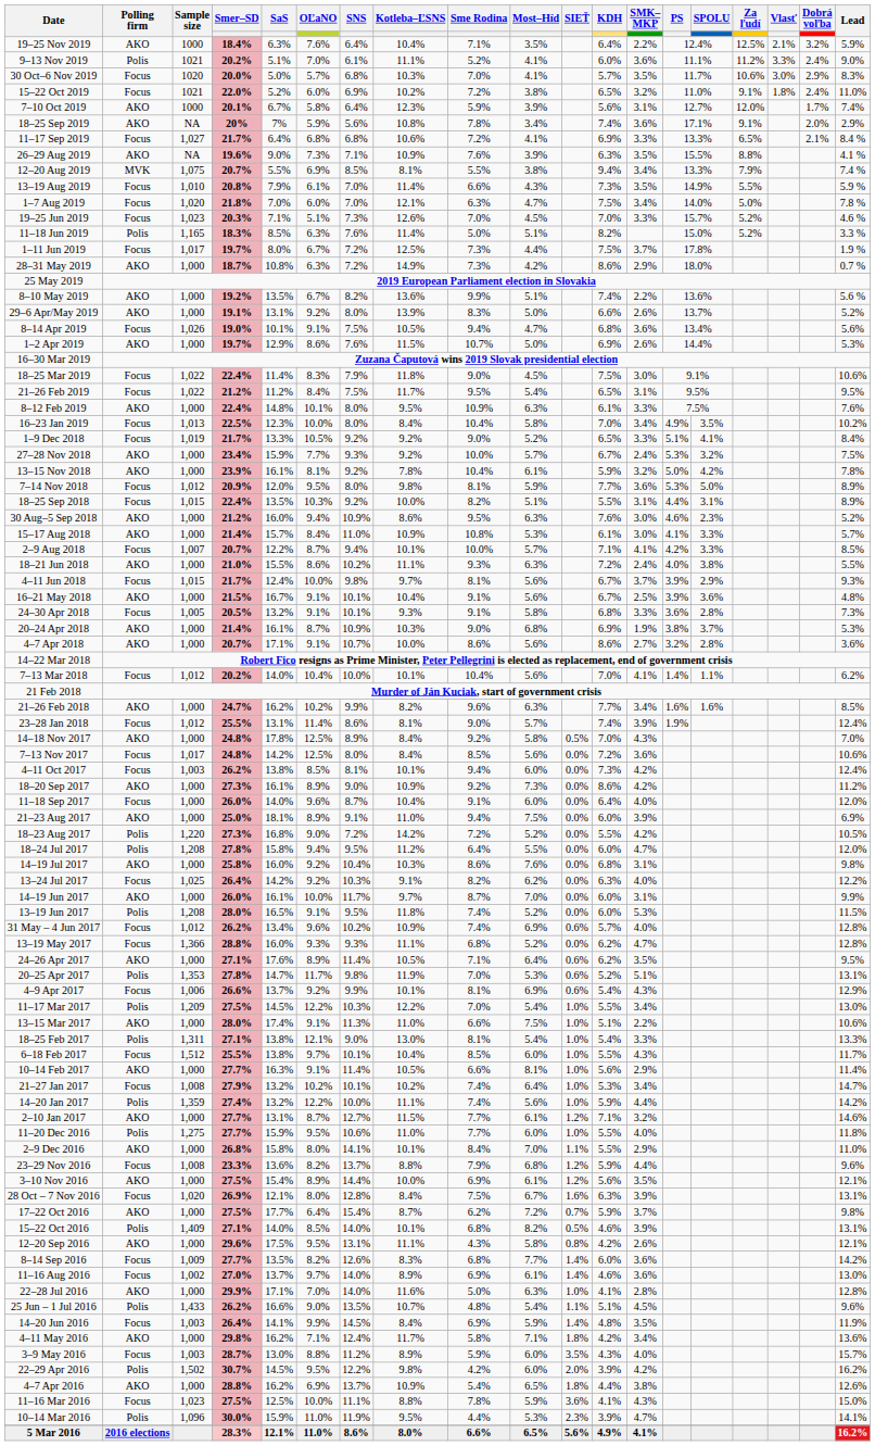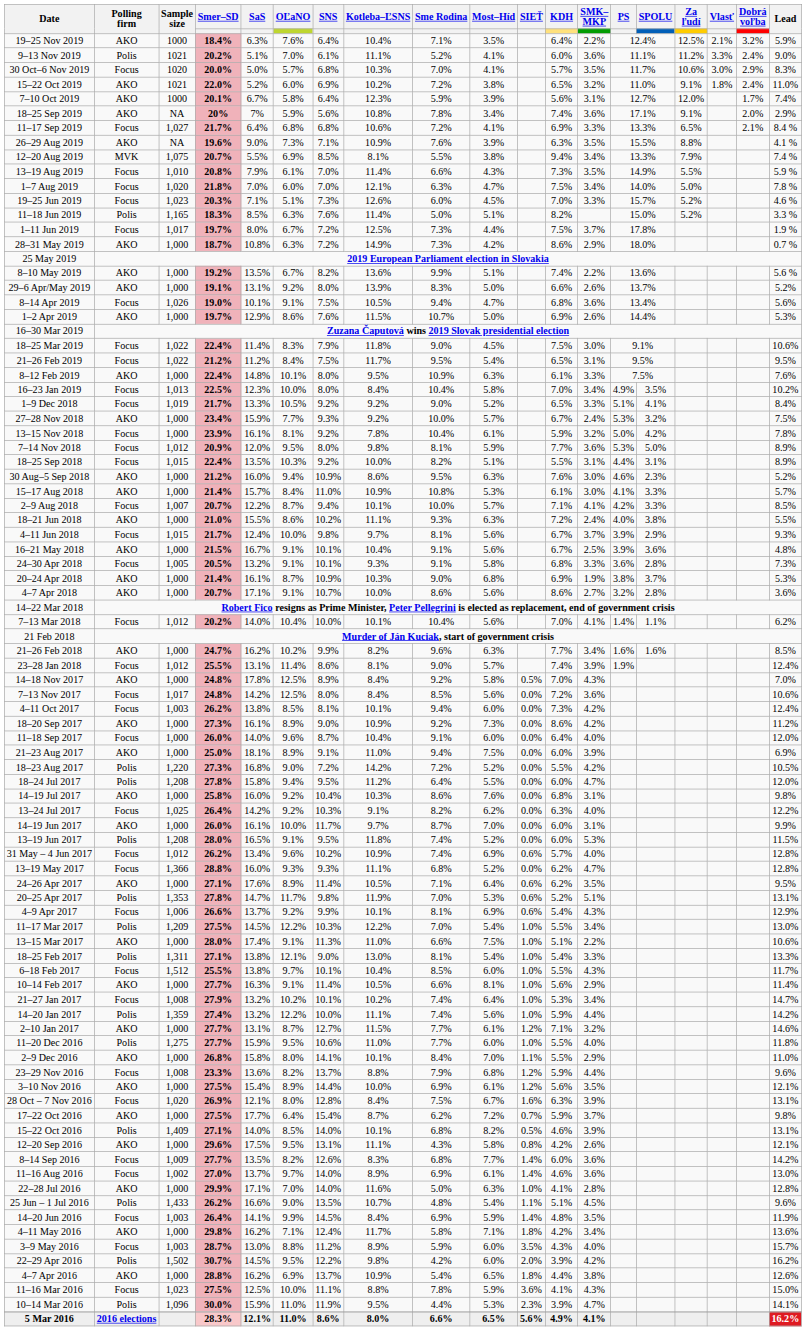15–22 Oct 2019 | Polling firm: Focus -> AKO
19–25 Jun 2019 | Sme Rodina: 7.0% -> 6.0%
13–15 Nov 2018 | Polling firm: AKO -> Focus
